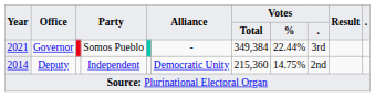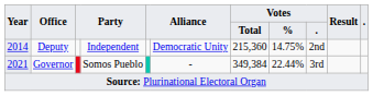rows swapped: Deputy <-> Governor
